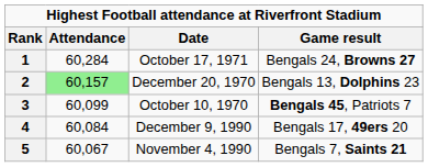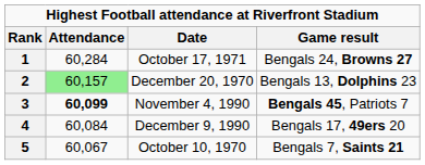3 | Attendance: normal -> bold
3 | Date: October 10, 1970 -> November 4, 1990
5 | Date: November 4, 1990 -> October 10, 1970
